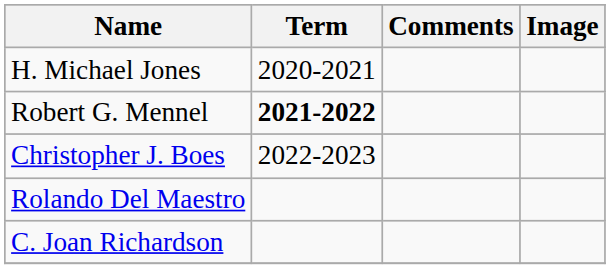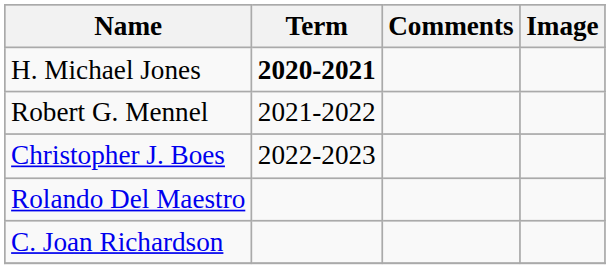H. Michael Jones | Term: normal -> bold
Robert G. Mennel | Term: bold -> normal
